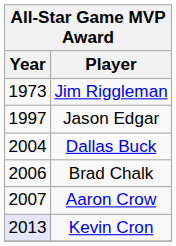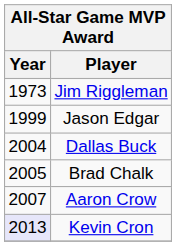Jason Edgar | Year: 1997 -> 1999
Brad Chalk | Year: 2006 -> 2005
